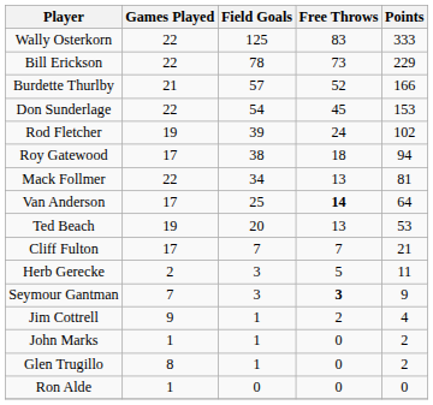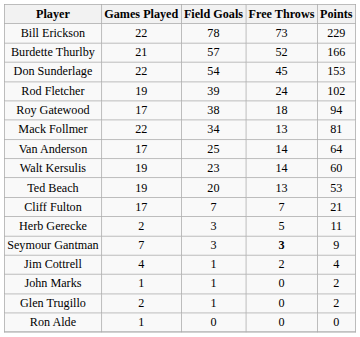- row: Wally Osterkorn | 22 | 125 | 83 | 333
Van Anderson | Free Throws: bold -> normal
+ row: Walt Kersulis | 19 | 23 | 14 | 60
Jim Cottrell | Games Played: 9 -> 4
Glen Trugillo | Games Played: 8 -> 2
